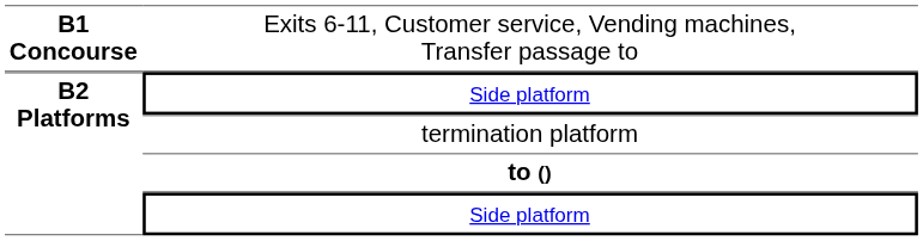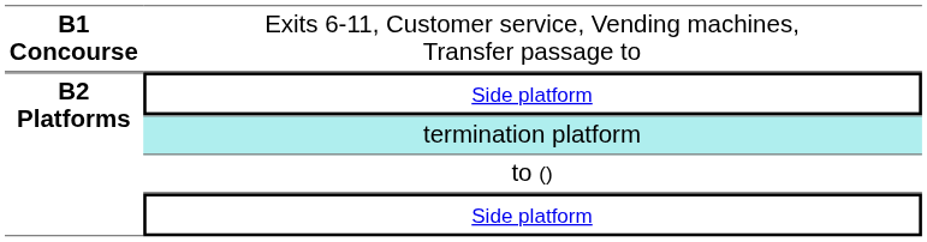termination platform | column 2: no background -> paleturquoise background
to () | column 2: bold -> normal
